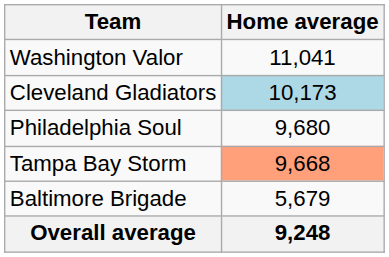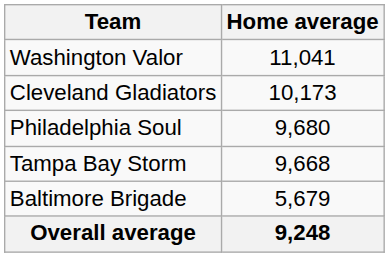Cleveland Gladiators | Home average: lightblue background -> no background
Tampa Bay Storm | Home average: lightsalmon background -> no background
